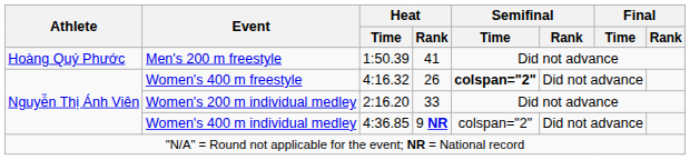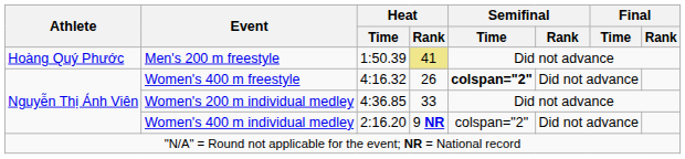Men's 200 m freestyle | Heat / Rank: no background -> khaki background
Women's 200 m individual medley | Heat / Time: 2:16.20 -> 4:36.85
Women's 400 m individual medley | Heat / Time: 4:36.85 -> 2:16.20
